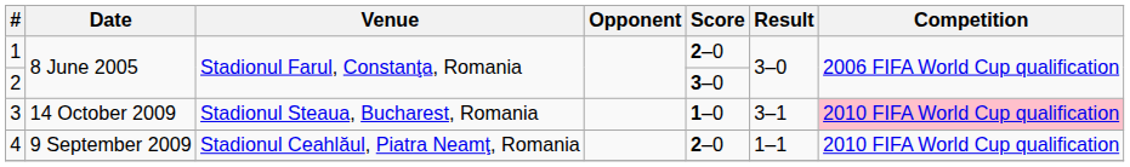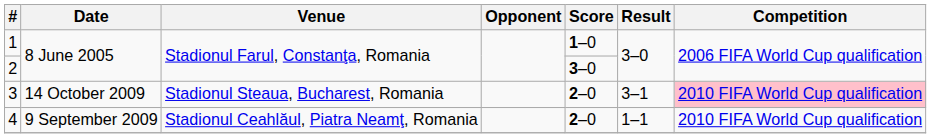1 | Score: 2–0 -> 1–0
3 | Score: 1–0 -> 2–0
